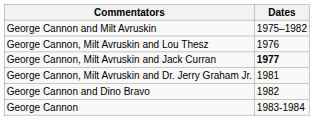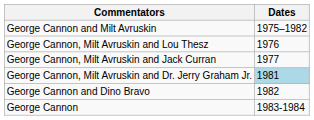George Cannon, Milt Avruskin and Jack Curran | Dates: bold -> normal
George Cannon, Milt Avruskin and Dr. Jerry Graham Jr. | Dates: no background -> lightblue background
